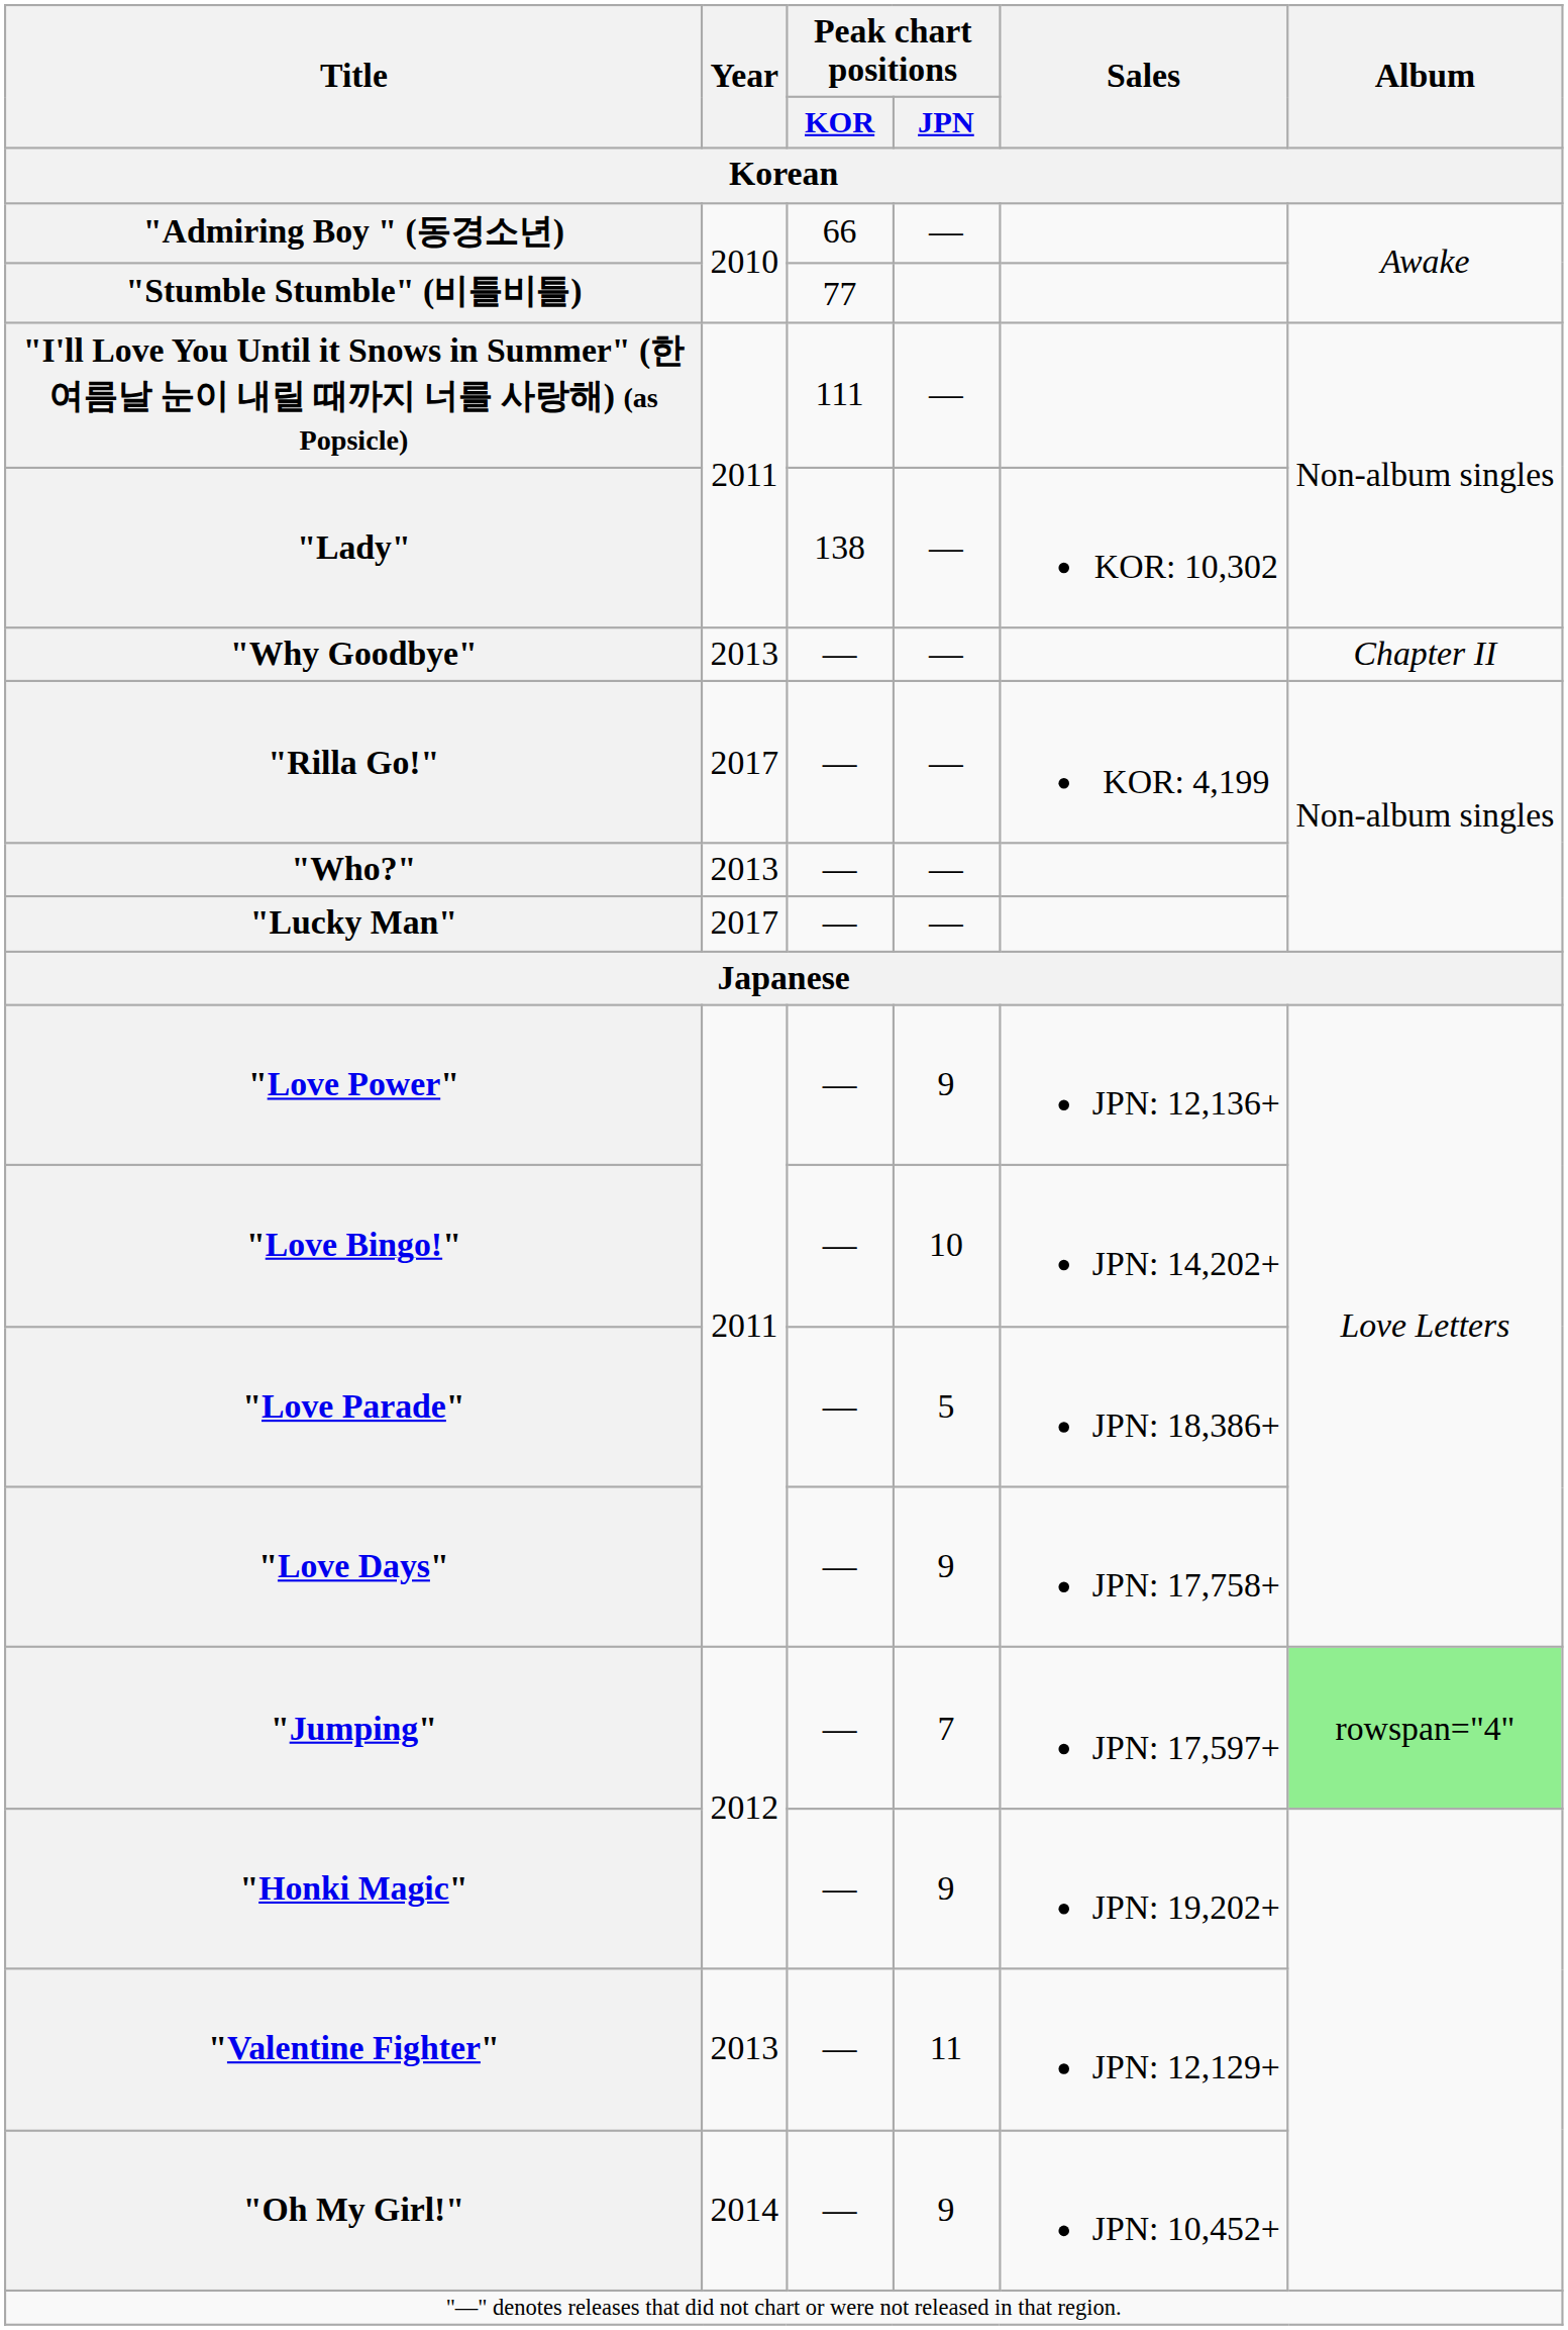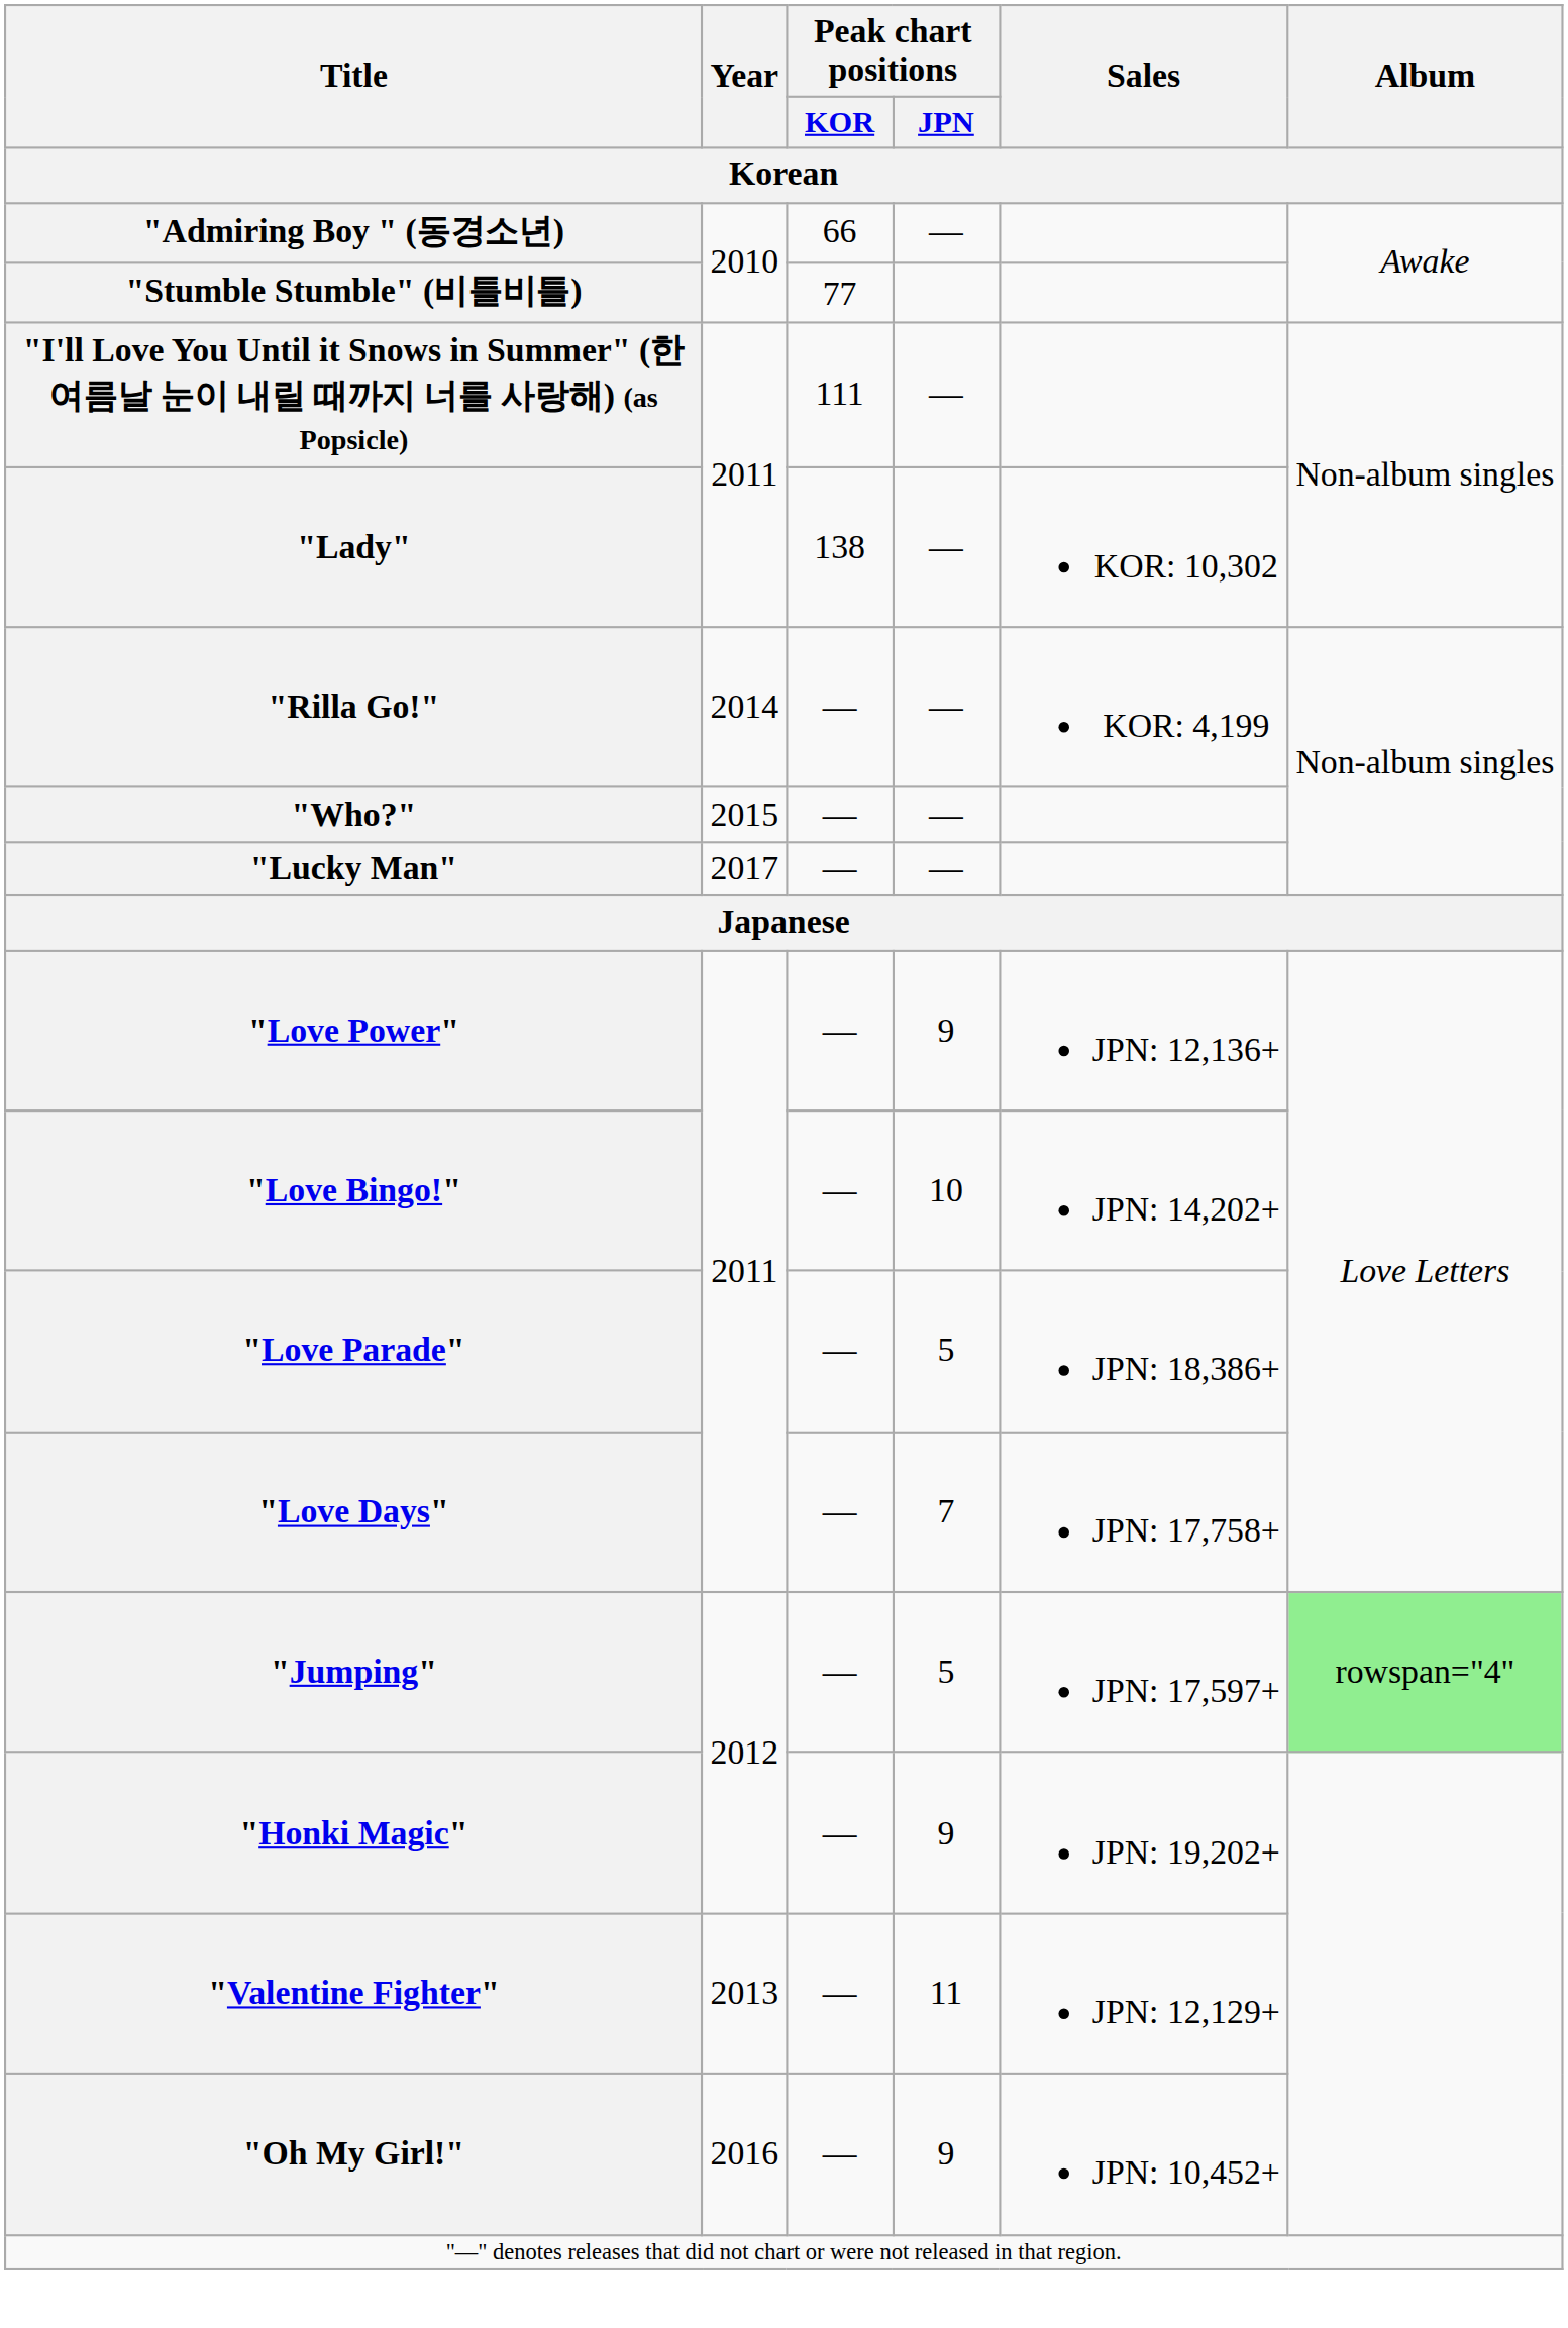- row: "Why Goodbye" | 2013 | — | — | Chapter II
"Rilla Go!" | Year: 2017 -> 2014
"Who?" | Year: 2013 -> 2015
"Love Days" | Peak chart positions / JPN: 9 -> 7
"Jumping" | Peak chart positions / JPN: 7 -> 5
"Oh My Girl!" | Year: 2014 -> 2016
